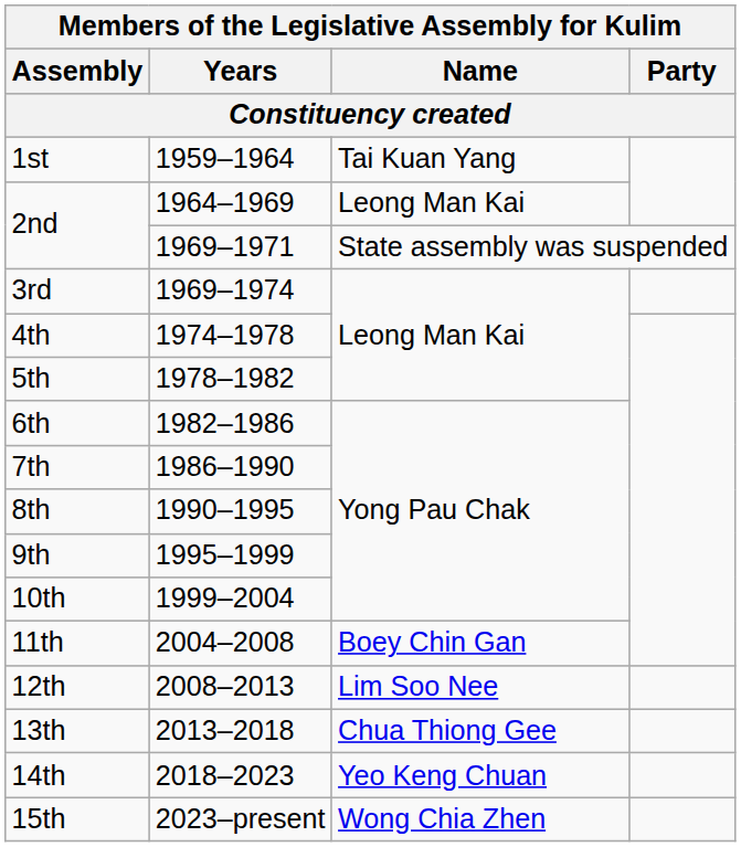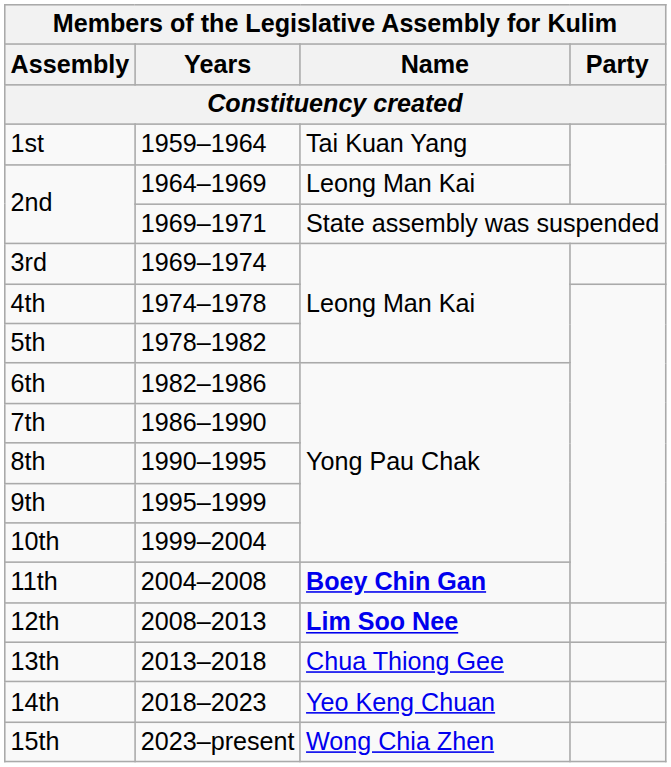11th | Name: normal -> bold
12th | Name: normal -> bold
